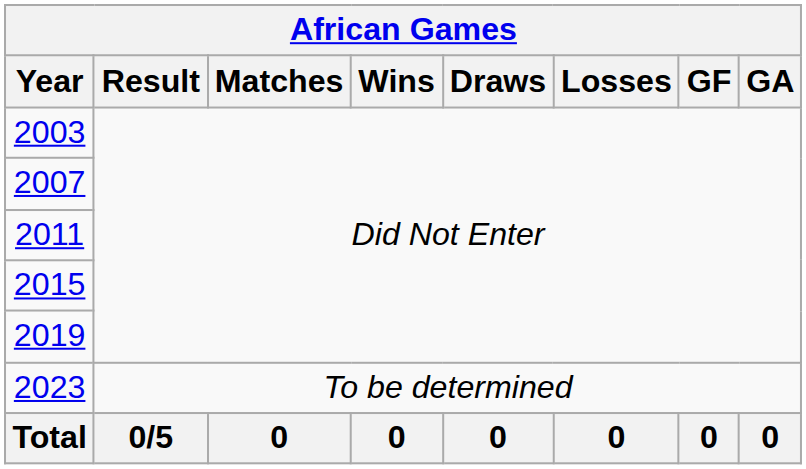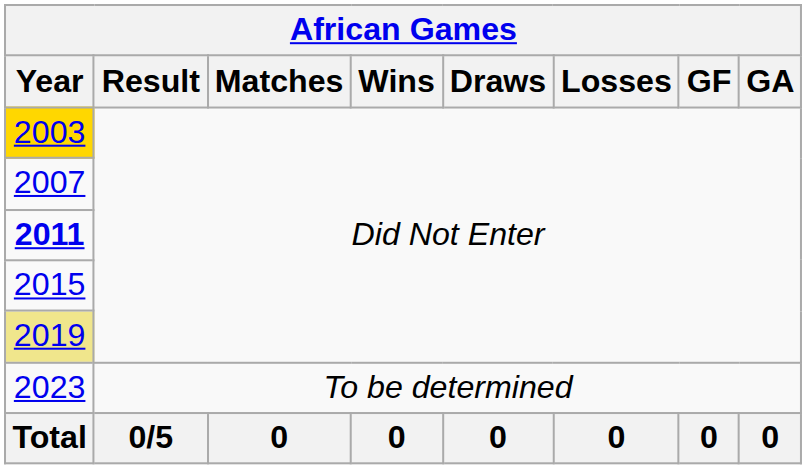2003 | Year: no background -> gold background
2011 | Year: normal -> bold
2019 | Year: no background -> khaki background
